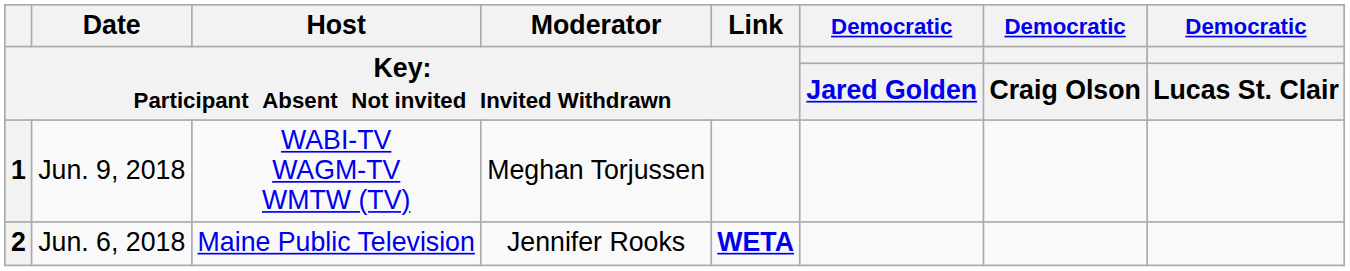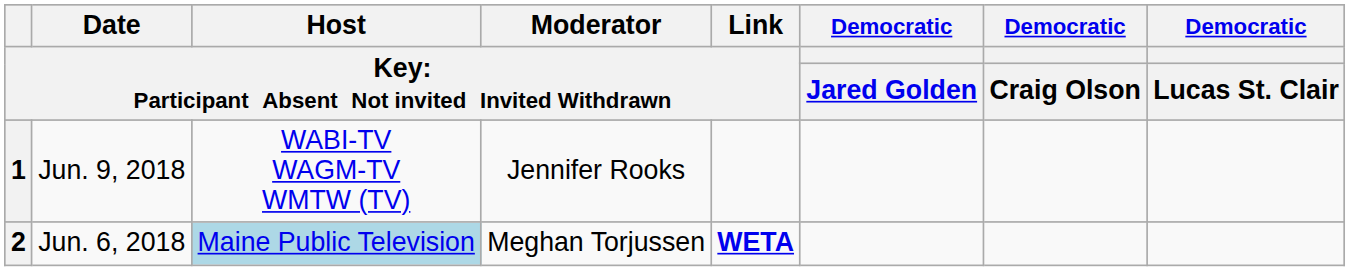1 | column 4: Meghan Torjussen -> Jennifer Rooks
2 | column 3: no background -> lightblue background
2 | column 4: Jennifer Rooks -> Meghan Torjussen
